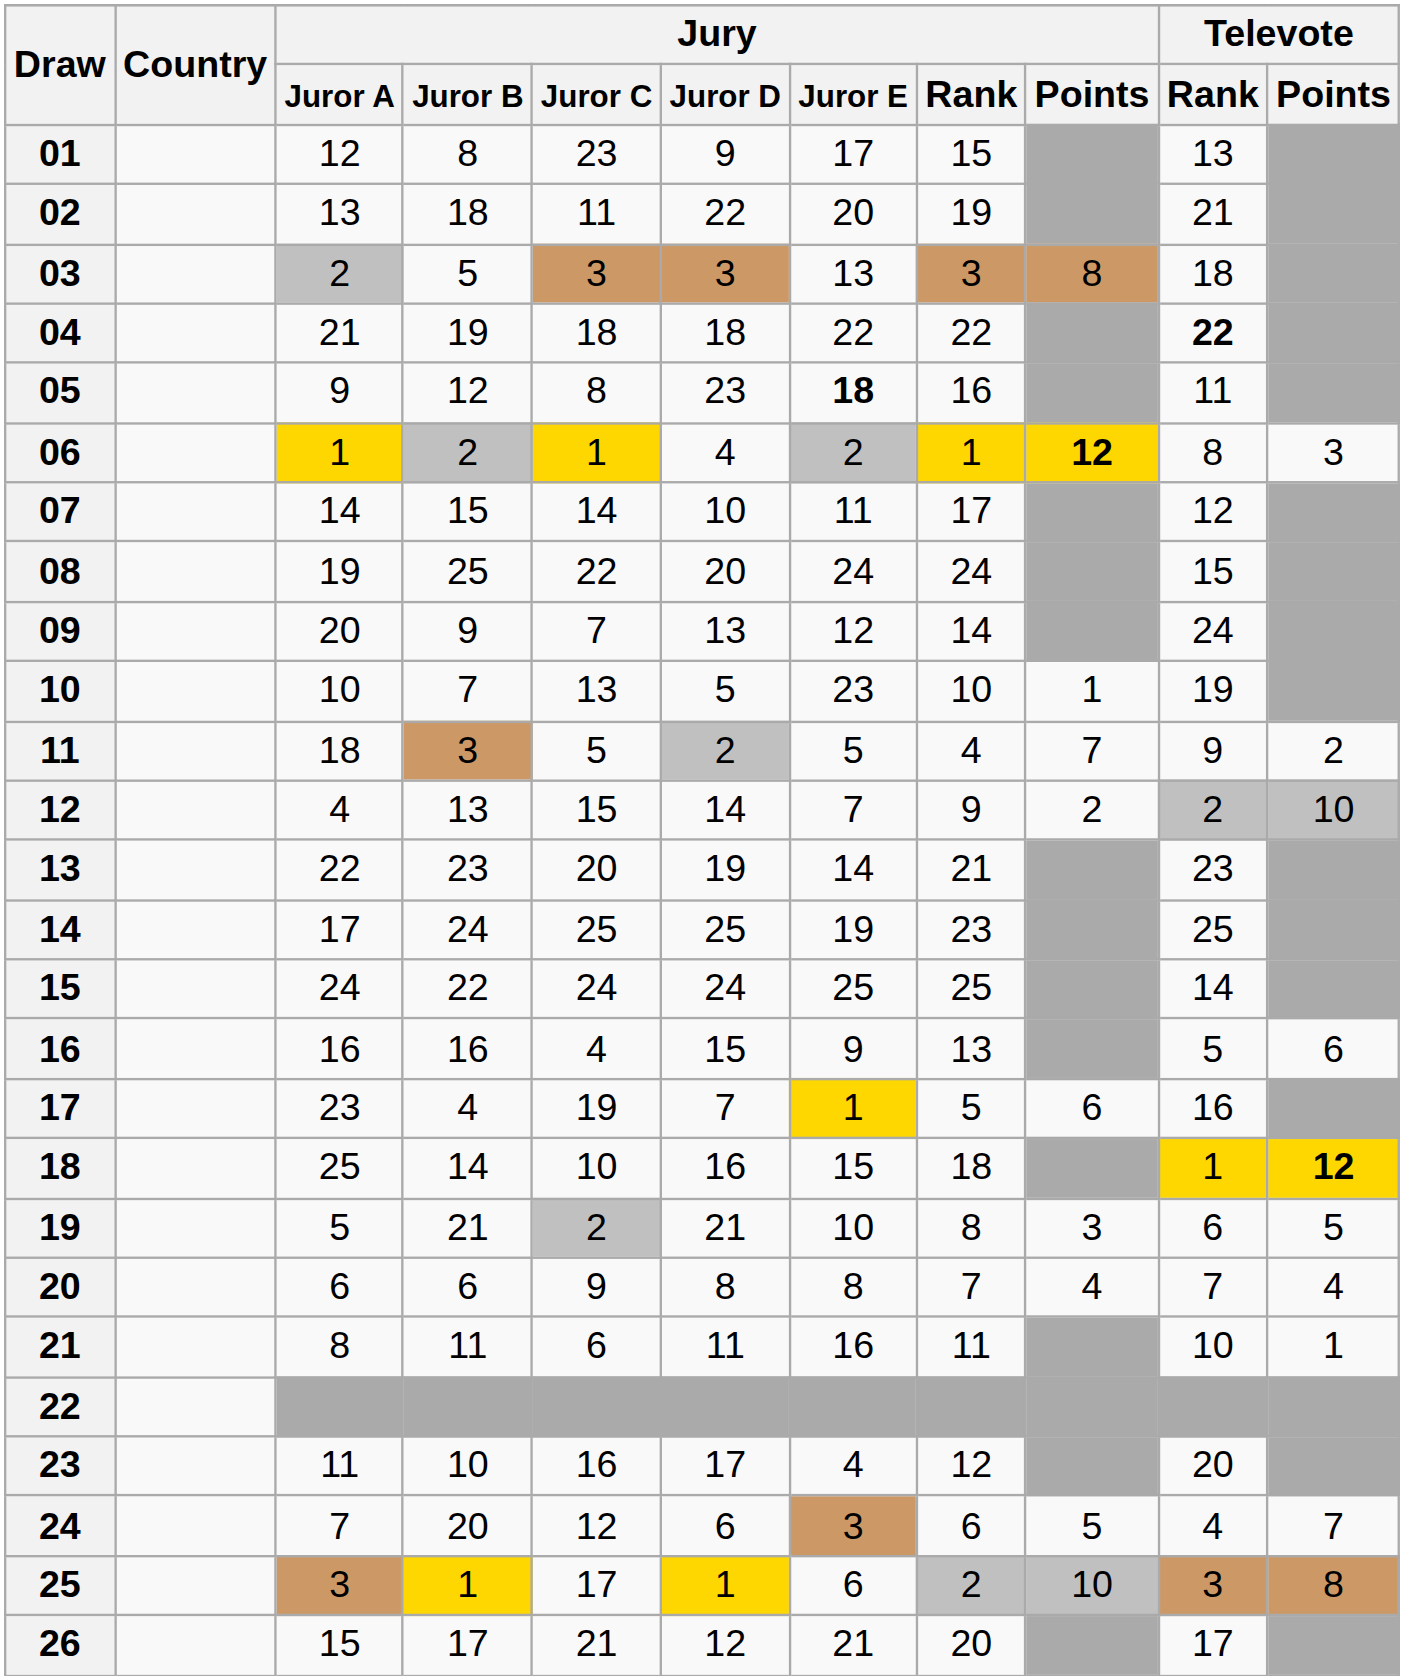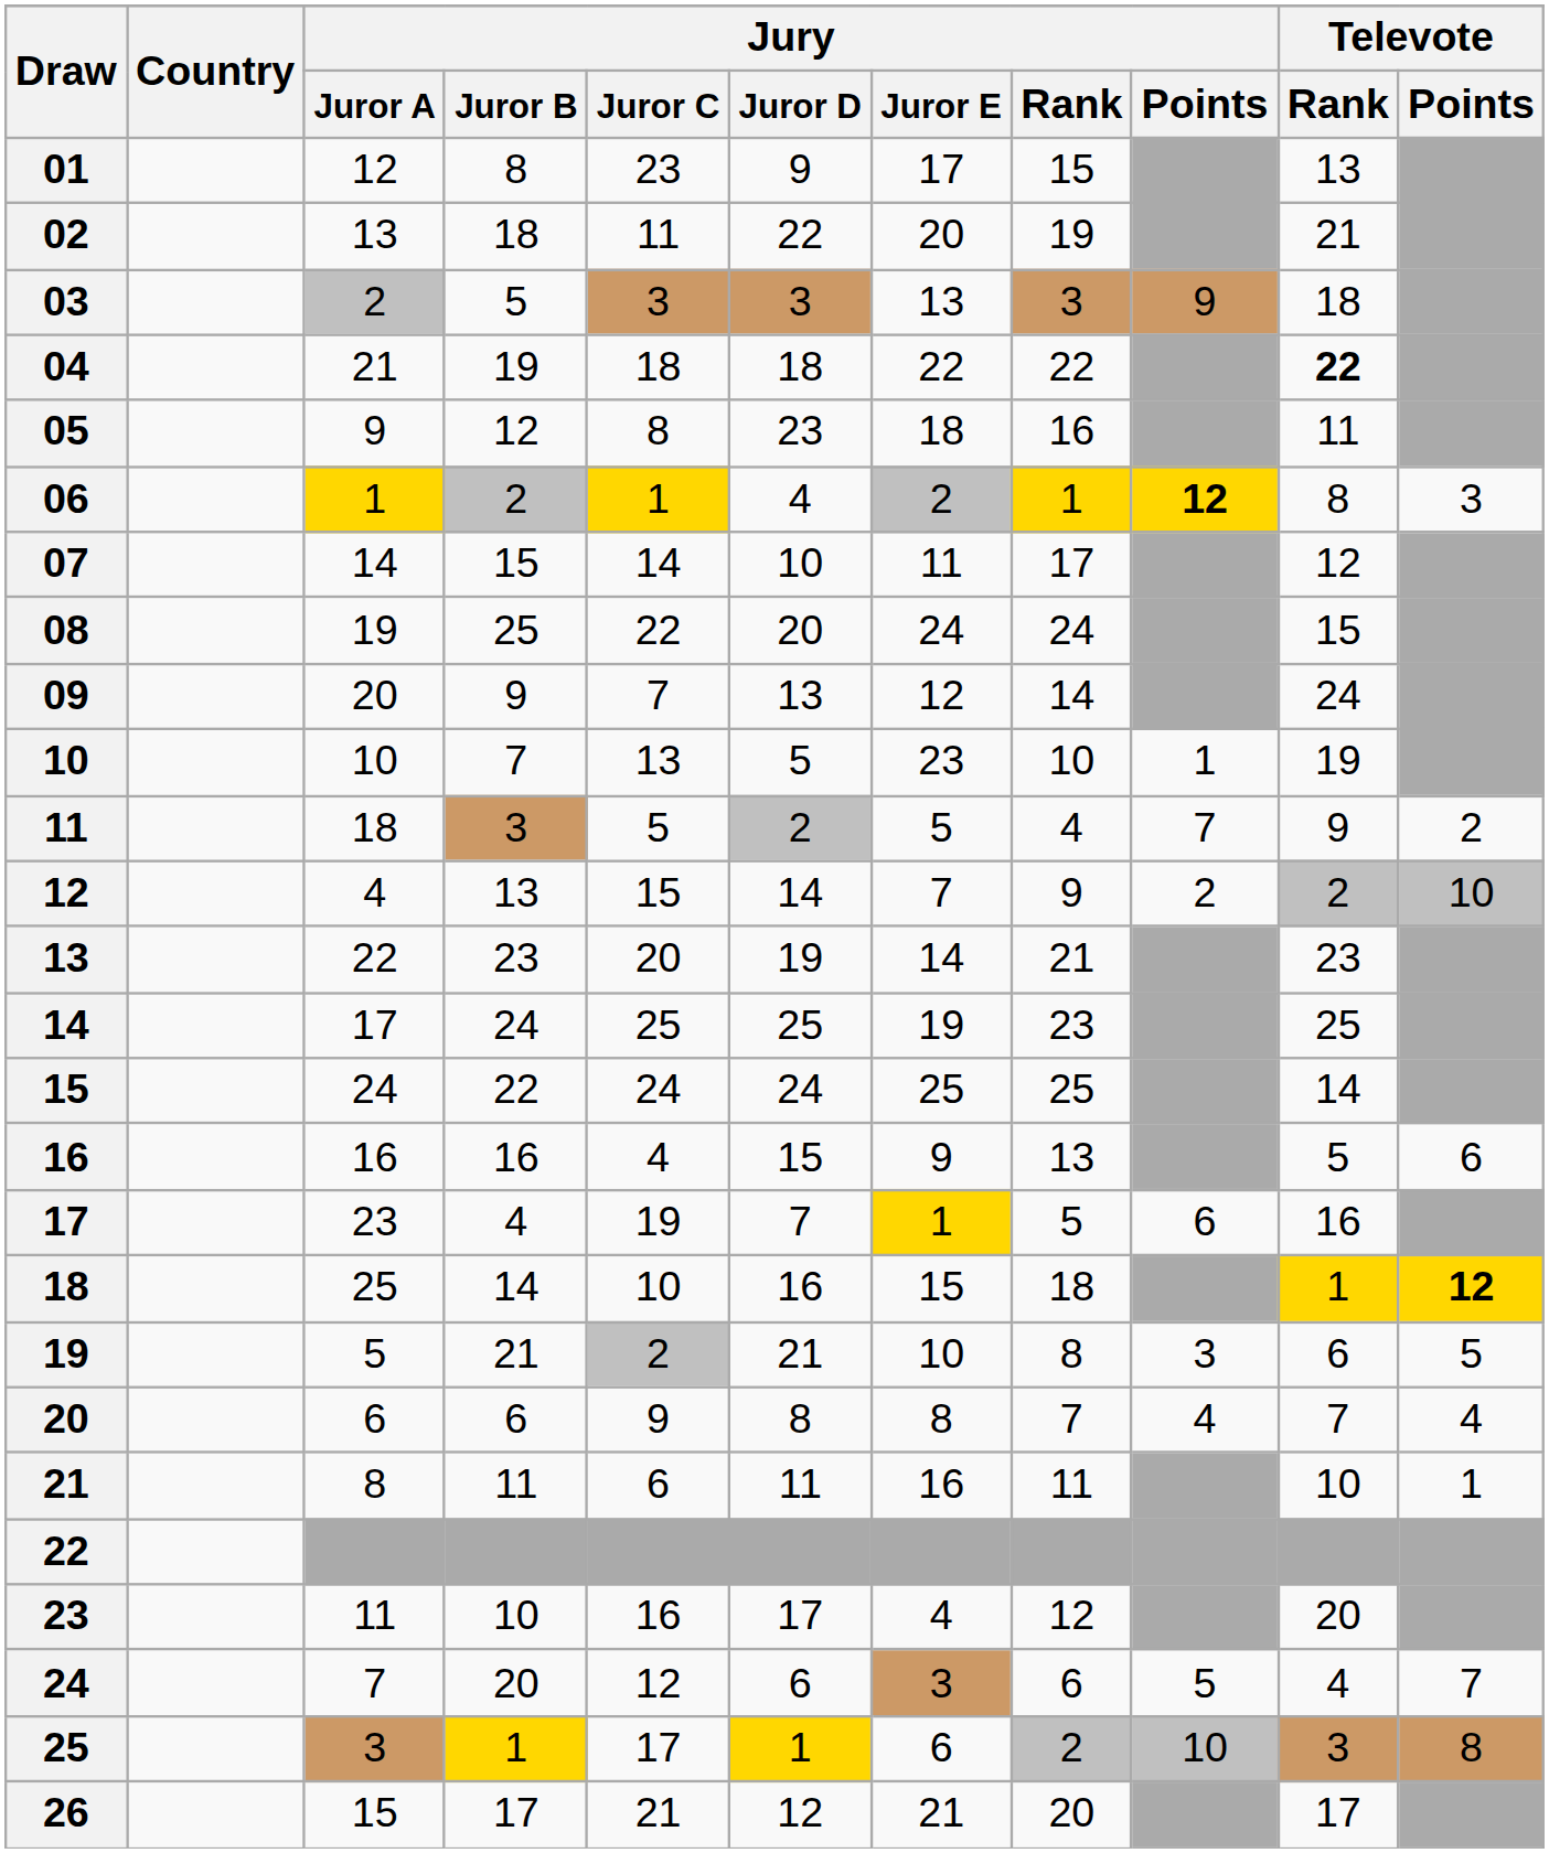03 | Jury / Points: 8 -> 9
05 | Jury / Juror E: bold -> normal
